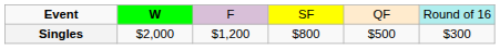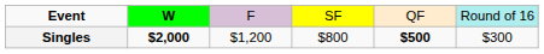Singles | column 2: normal -> bold
Singles | column 5: normal -> bold
